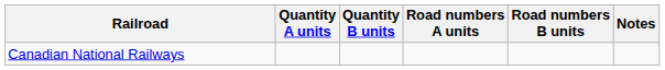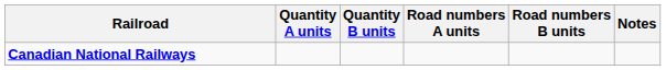Canadian National Railways | Railroad: normal -> bold
